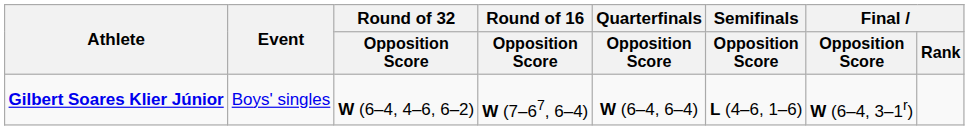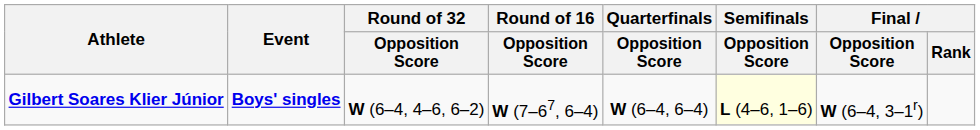Gilbert Soares Klier Júnior | Event: normal -> bold
Gilbert Soares Klier Júnior | Semifinals / Opposition Score: no background -> lightyellow background
